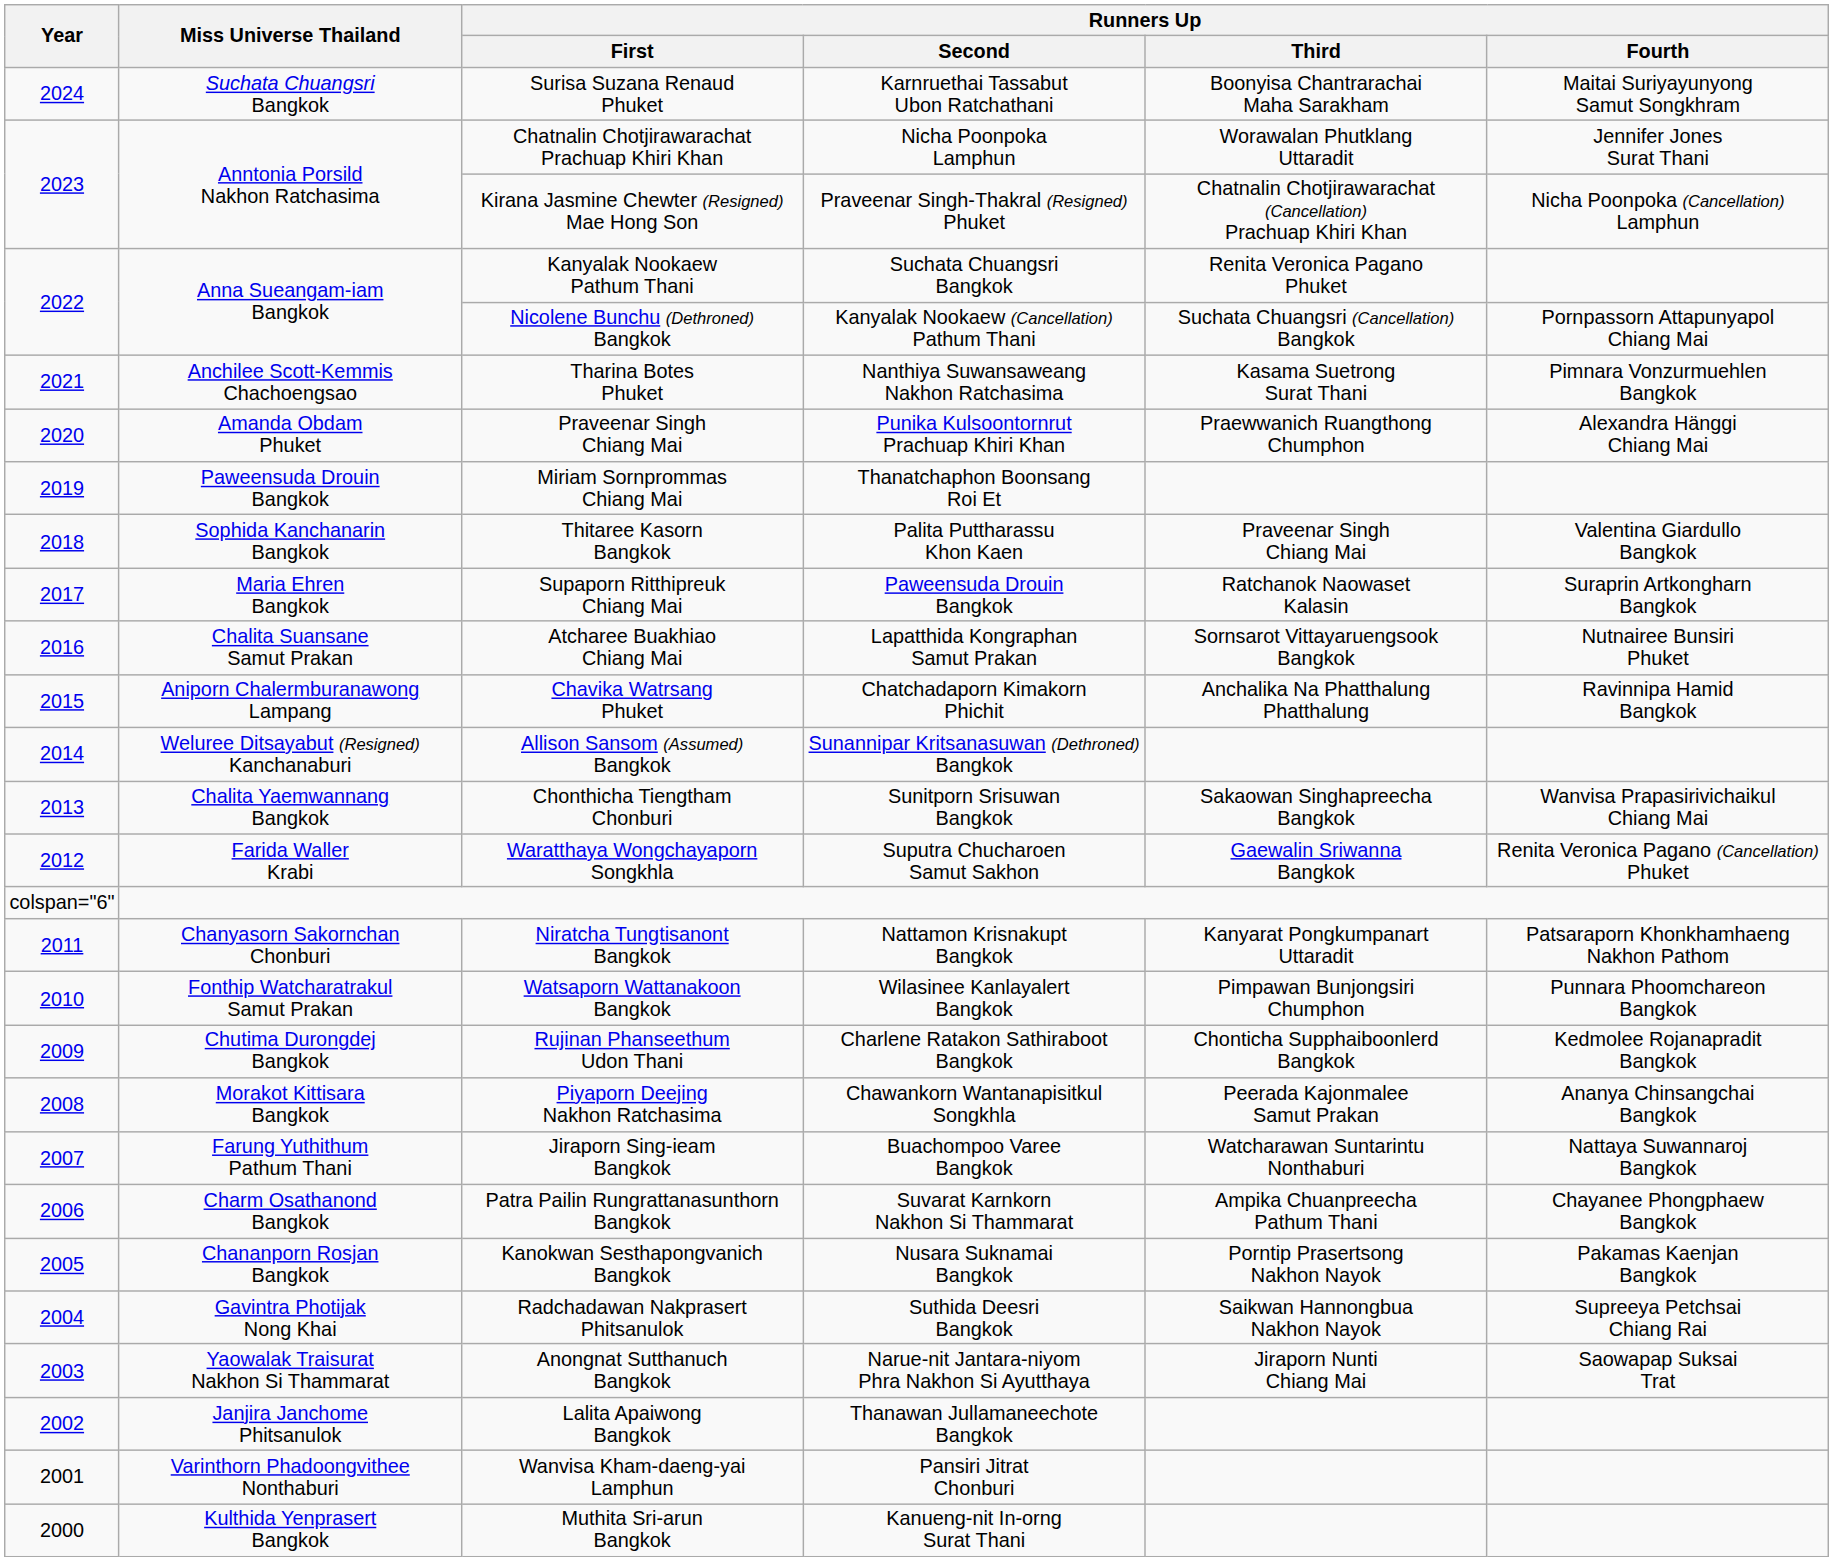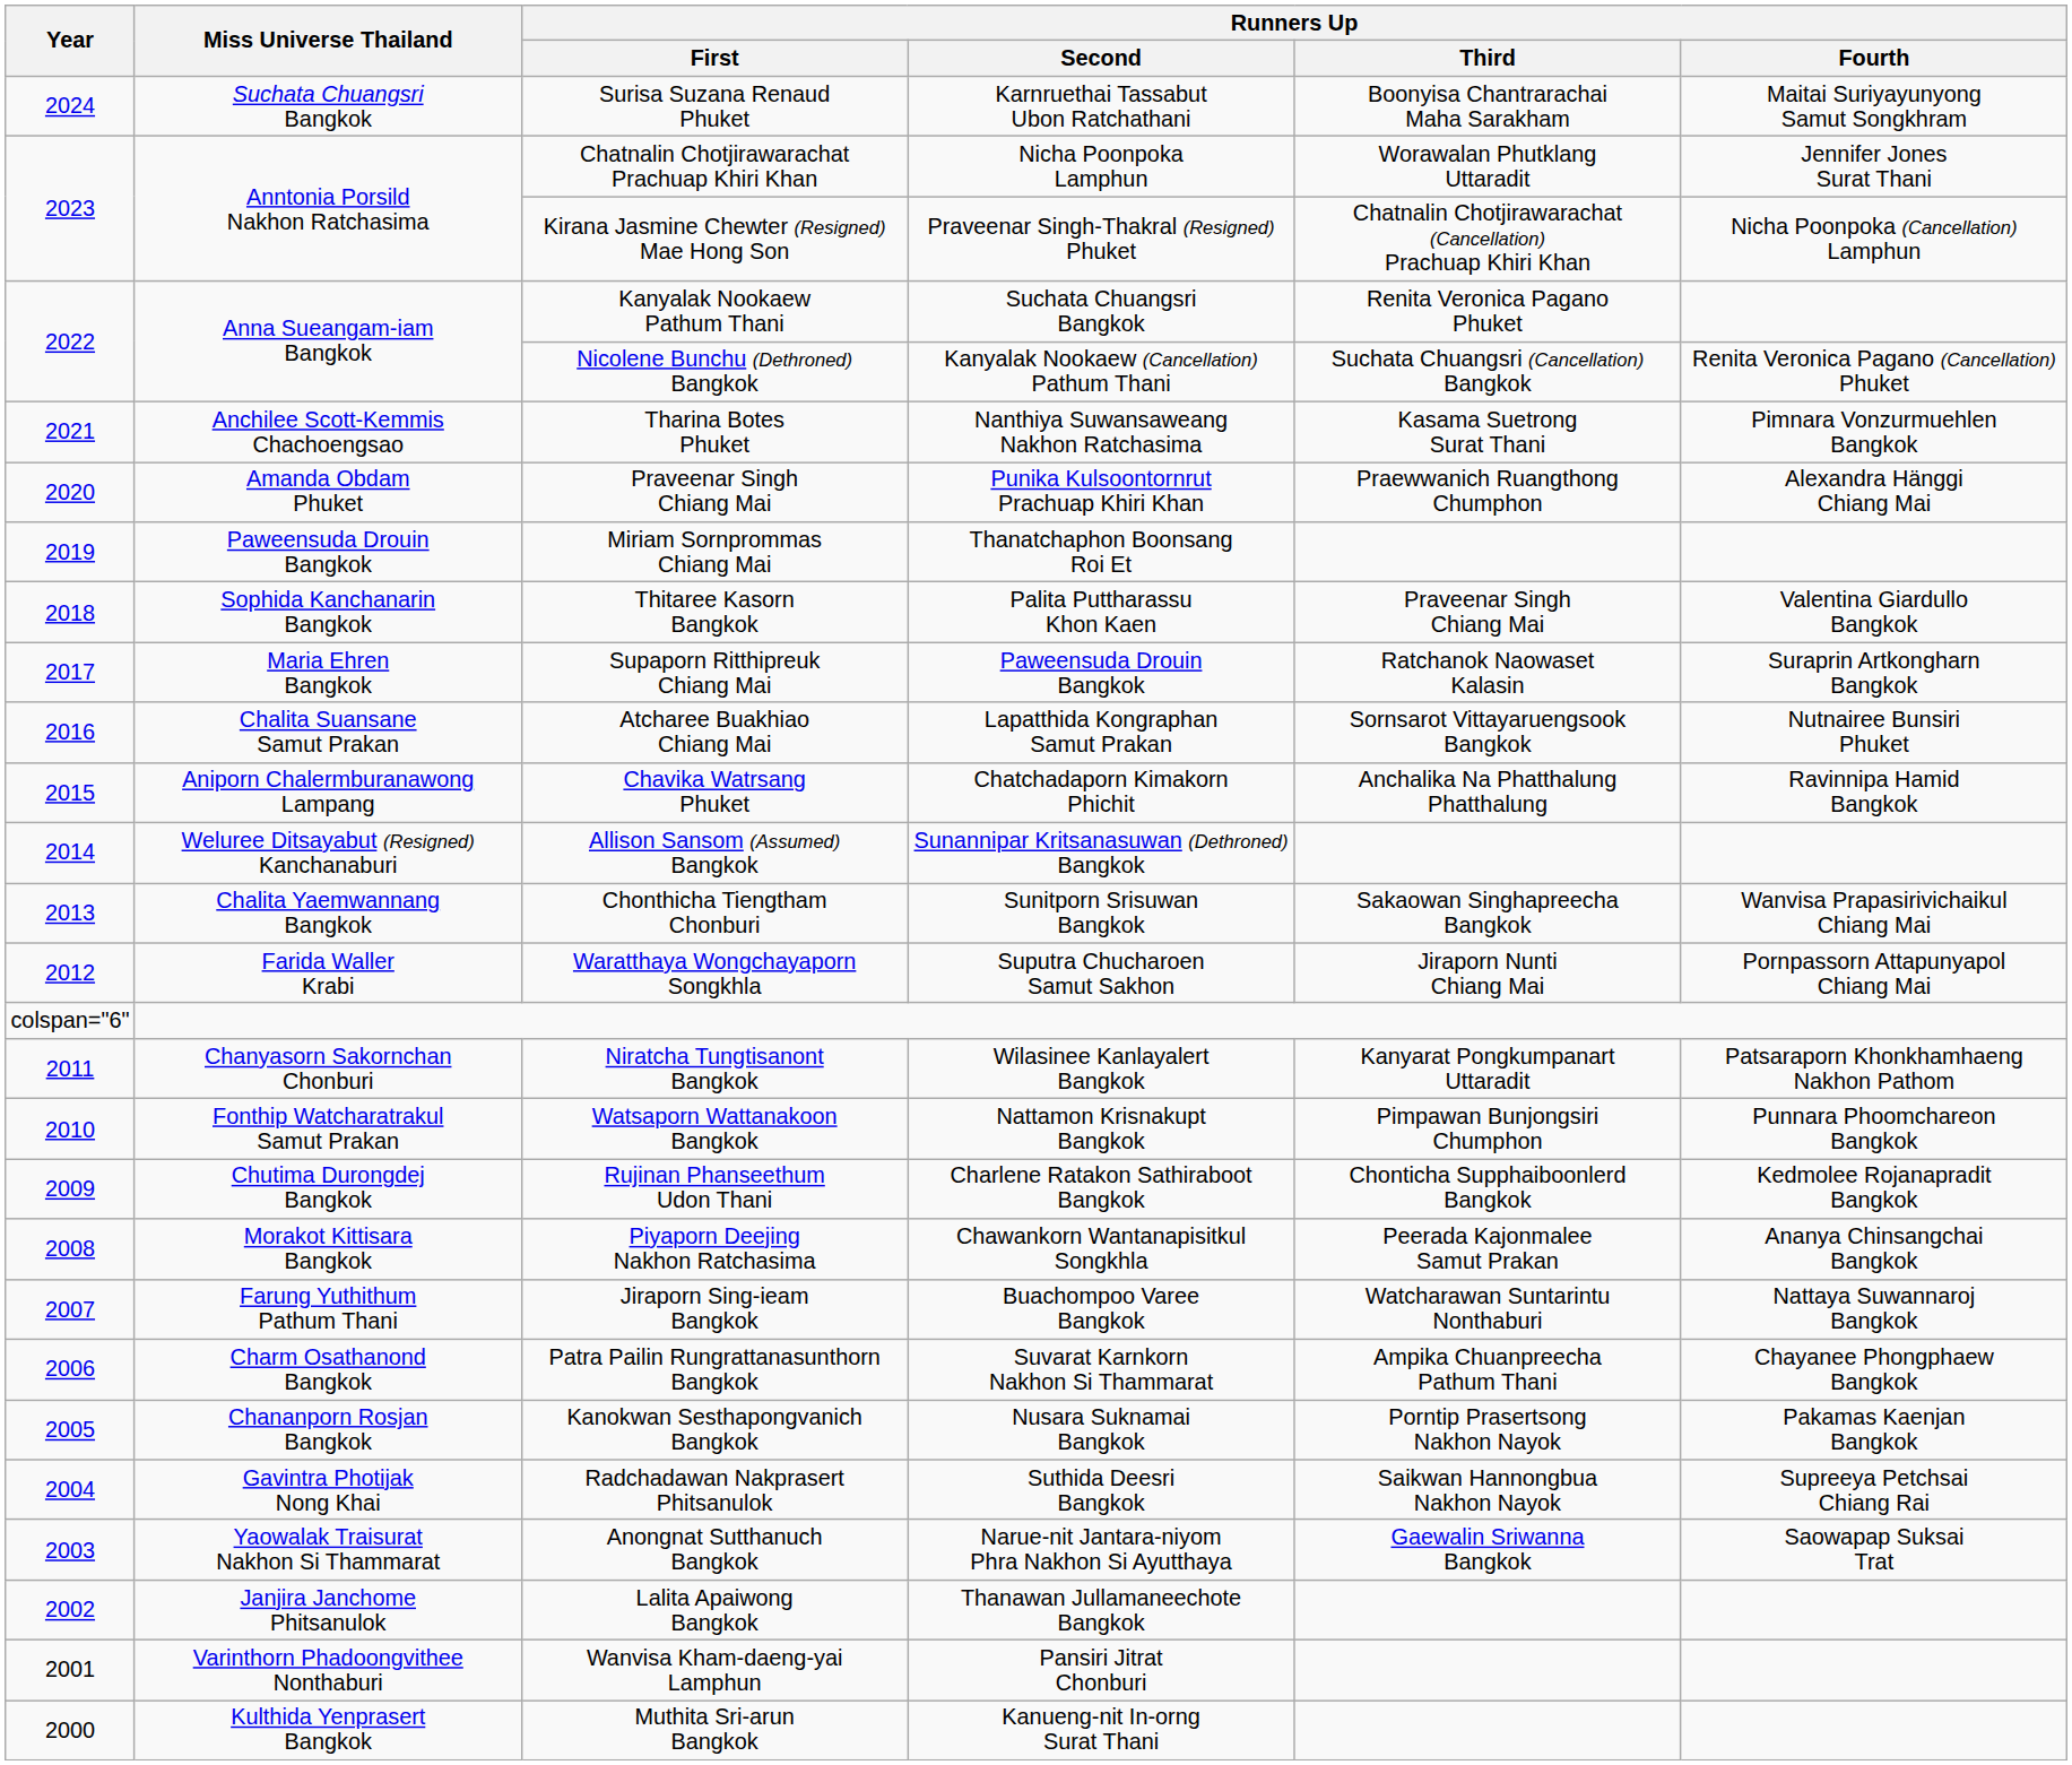Nicolene Bunchu (Dethroned) Bangkok | Runners Up / Fourth: Pornpassorn Attapunyapol Chiang Mai -> Renita Veronica Pagano (Cancellation) Phuket
Waratthaya Wongchayaporn Songkhla | Runners Up / Third: Gaewalin Sriwanna Bangkok -> Jiraporn Nunti Chiang Mai
Waratthaya Wongchayaporn Songkhla | Runners Up / Fourth: Renita Veronica Pagano (Cancellation) Phuket -> Pornpassorn Attapunyapol Chiang Mai
Niratcha Tungtisanont Bangkok | Runners Up / Second: Nattamon Krisnakupt Bangkok -> Wilasinee Kanlayalert Bangkok
Watsaporn Wattanakoon Bangkok | Runners Up / Second: Wilasinee Kanlayalert Bangkok -> Nattamon Krisnakupt Bangkok
Anongnat Sutthanuch Bangkok | Runners Up / Third: Jiraporn Nunti Chiang Mai -> Gaewalin Sriwanna Bangkok
